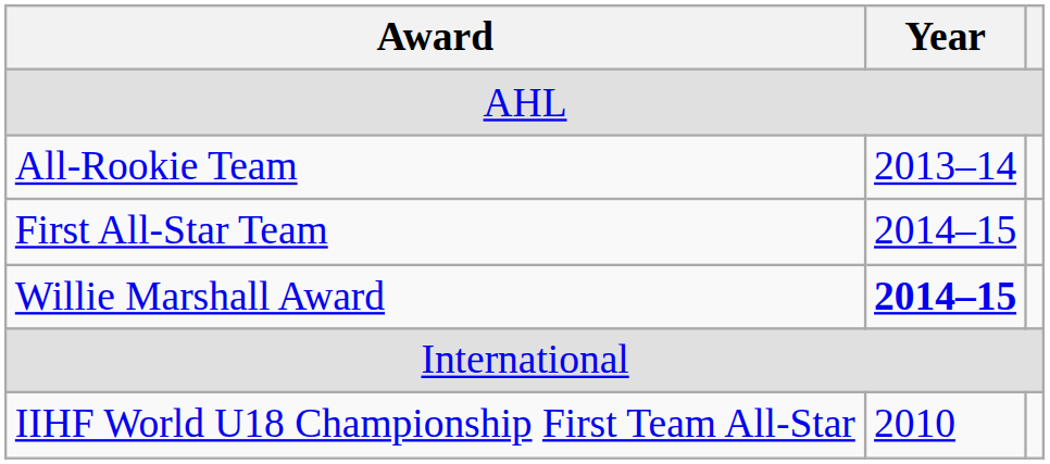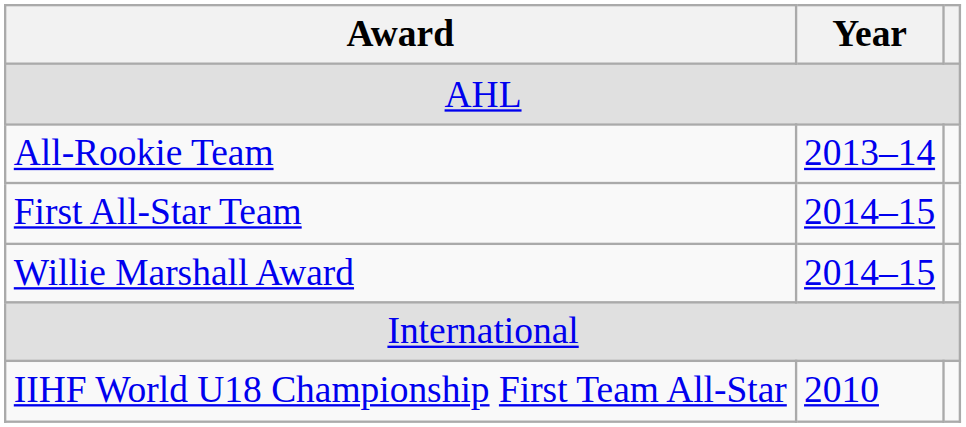Willie Marshall Award | Year: bold -> normal
